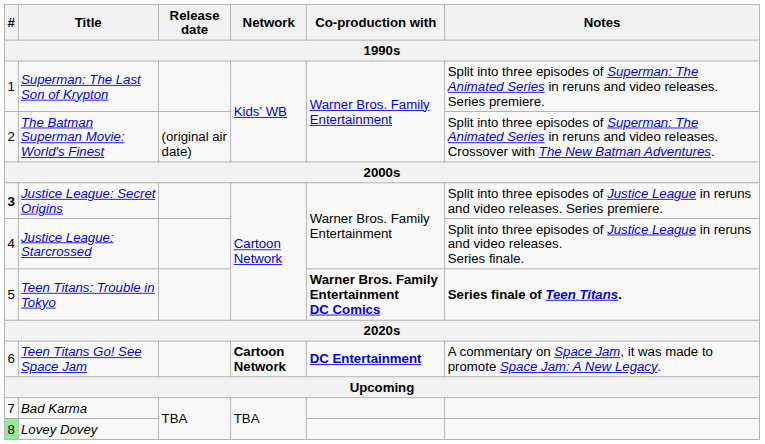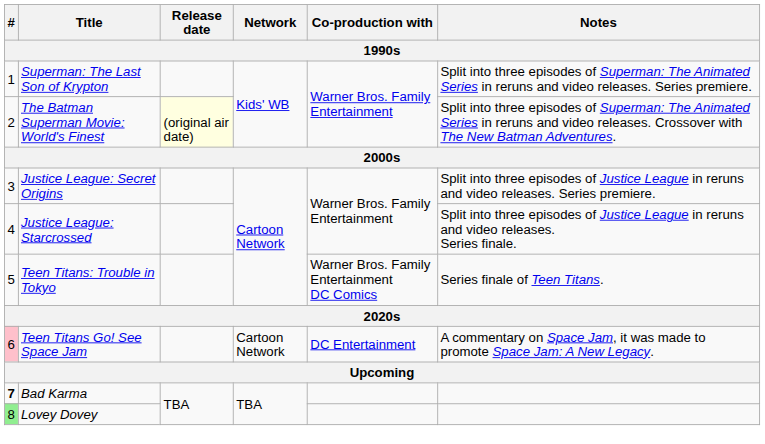The Batman Superman Movie: World's Finest | Release date: no background -> lightyellow background
Justice League: Secret Origins | #: bold -> normal
Teen Titans: Trouble in Tokyo | Co-production with: bold -> normal
Teen Titans: Trouble in Tokyo | Notes: bold -> normal
Teen Titans Go! See Space Jam | #: no background -> pink background
Teen Titans Go! See Space Jam | Network: bold -> normal
Teen Titans Go! See Space Jam | Co-production with: bold -> normal
Bad Karma | #: normal -> bold
